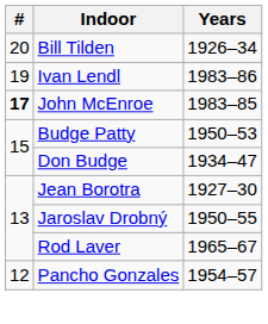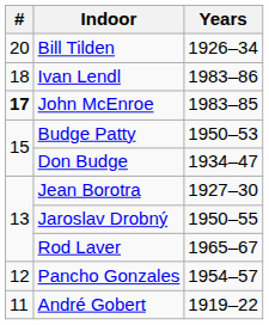Ivan Lendl | #: 19 -> 18
+ row: 11 | André Gobert | 1919–22
